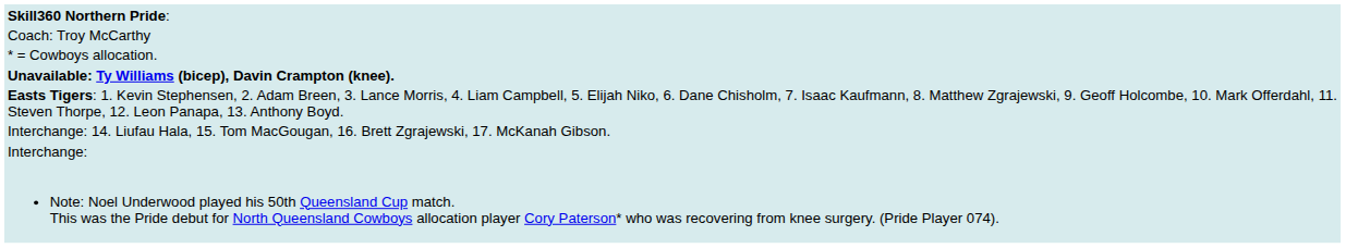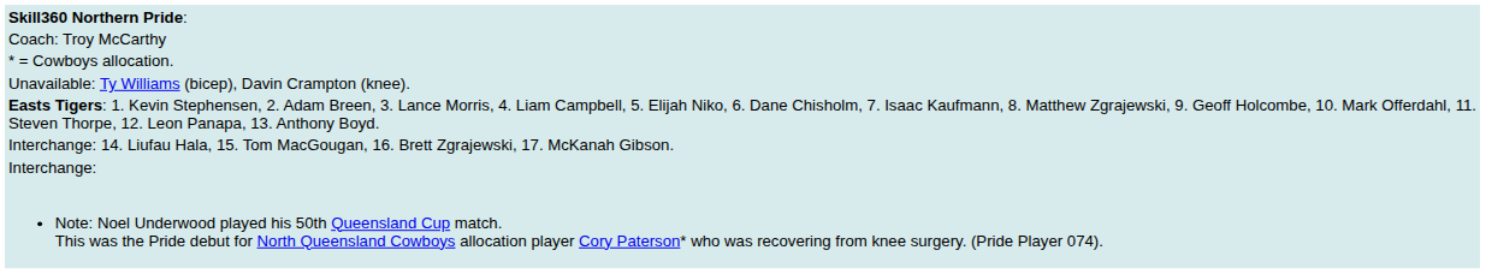row 4 | column 1: bold -> normal
